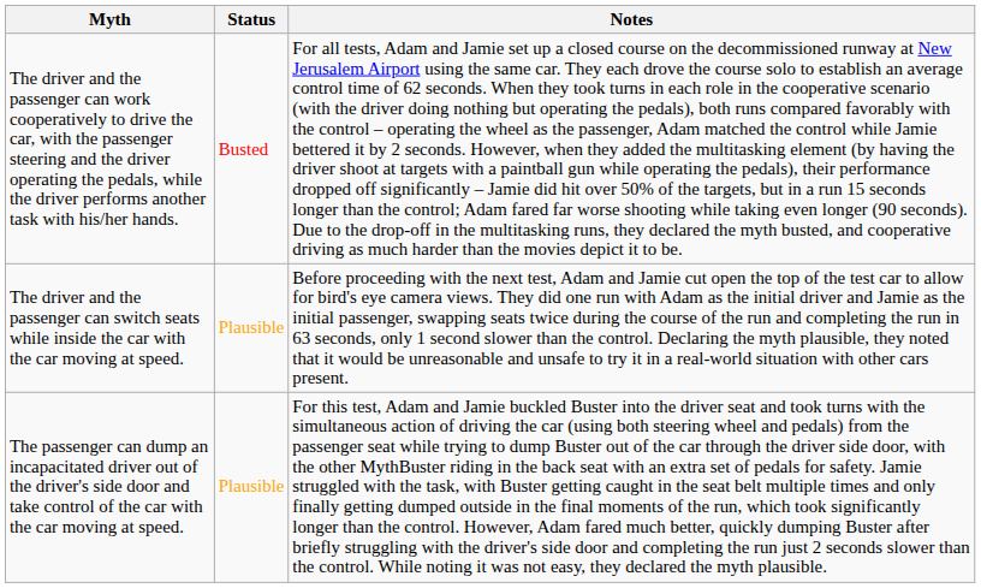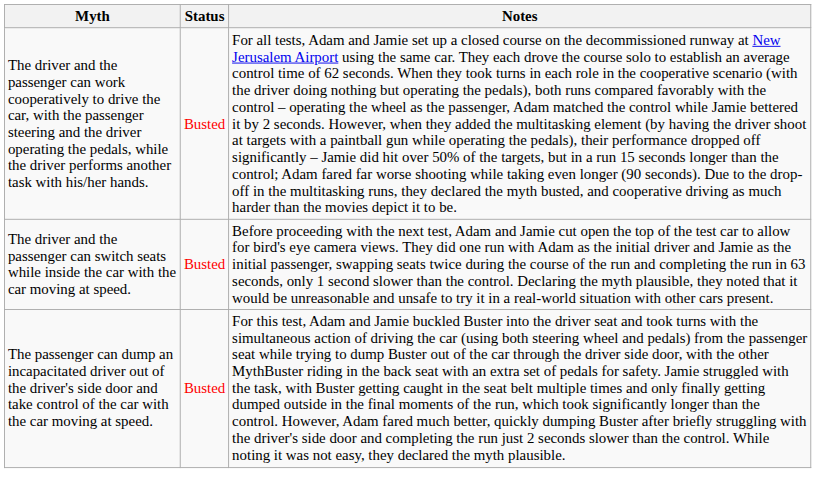row 3 | Status: Plausible -> Busted
row 4 | Status: Plausible -> Busted
